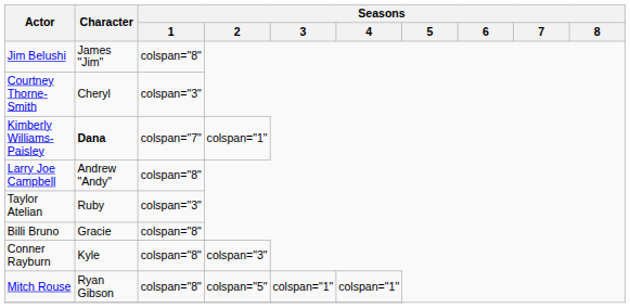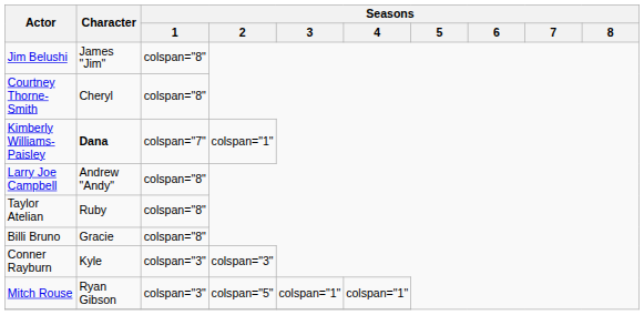Courtney Thorne-Smith | Seasons / 1: colspan="3" -> colspan="8"
Taylor Atelian | Seasons / 1: colspan="3" -> colspan="8"
Conner Rayburn | Seasons / 1: colspan="8" -> colspan="3"
Mitch Rouse | Seasons / 1: colspan="8" -> colspan="3"
